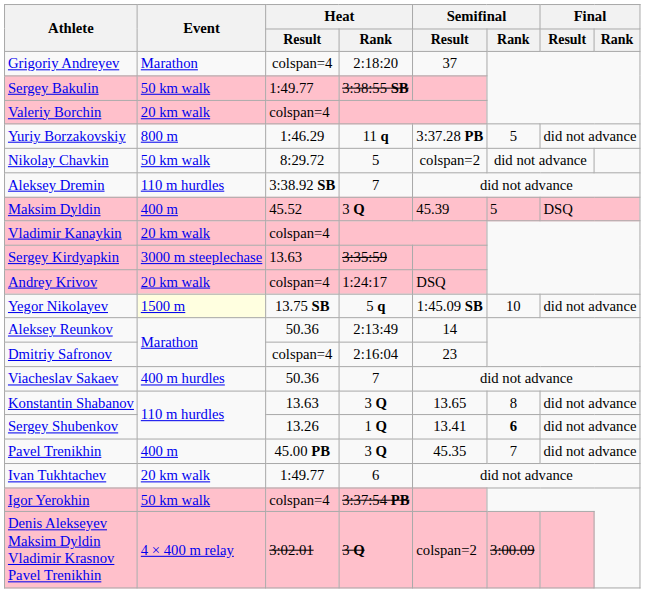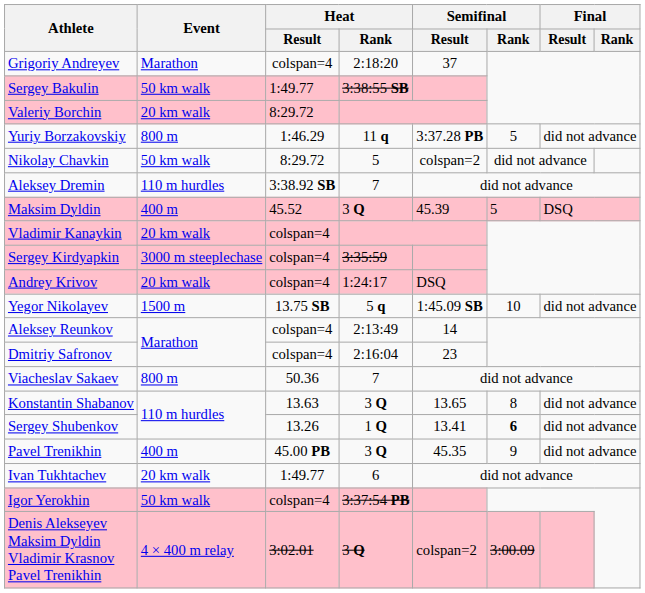Valeriy Borchin | Heat / Result: colspan=4 -> 8:29.72
Sergey Kirdyapkin | Heat / Result: 13.63 -> colspan=4
Yegor Nikolayev | Event: lightyellow background -> no background
Aleksey Reunkov | Heat / Result: 50.36 -> colspan=4
Viacheslav Sakaev | Event: 400 m hurdles -> 800 m
Pavel Trenikhin | Semifinal / Rank: 7 -> 9
